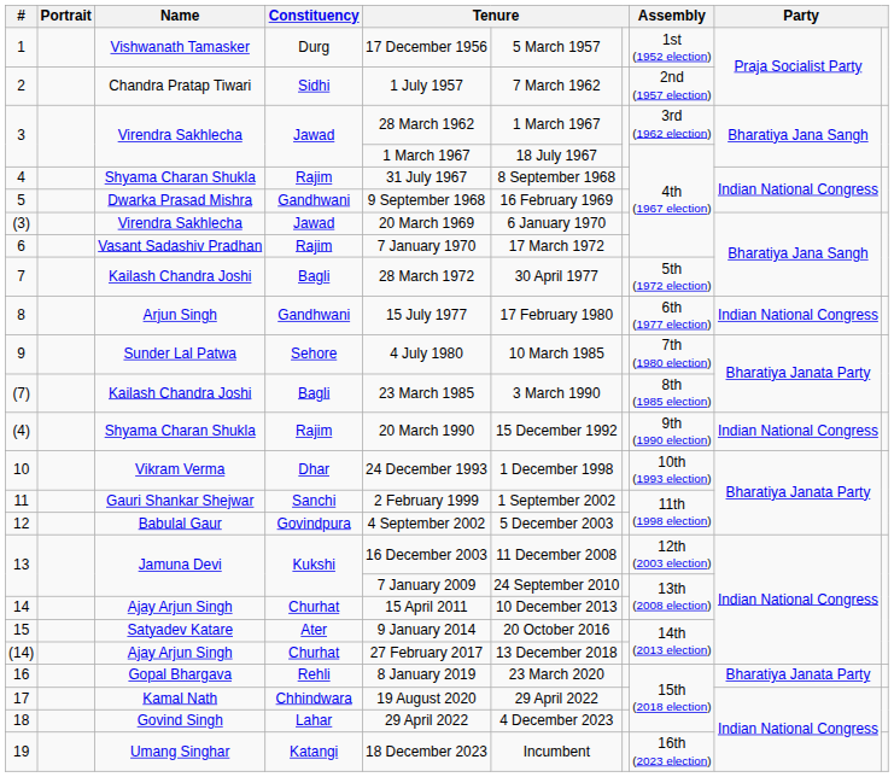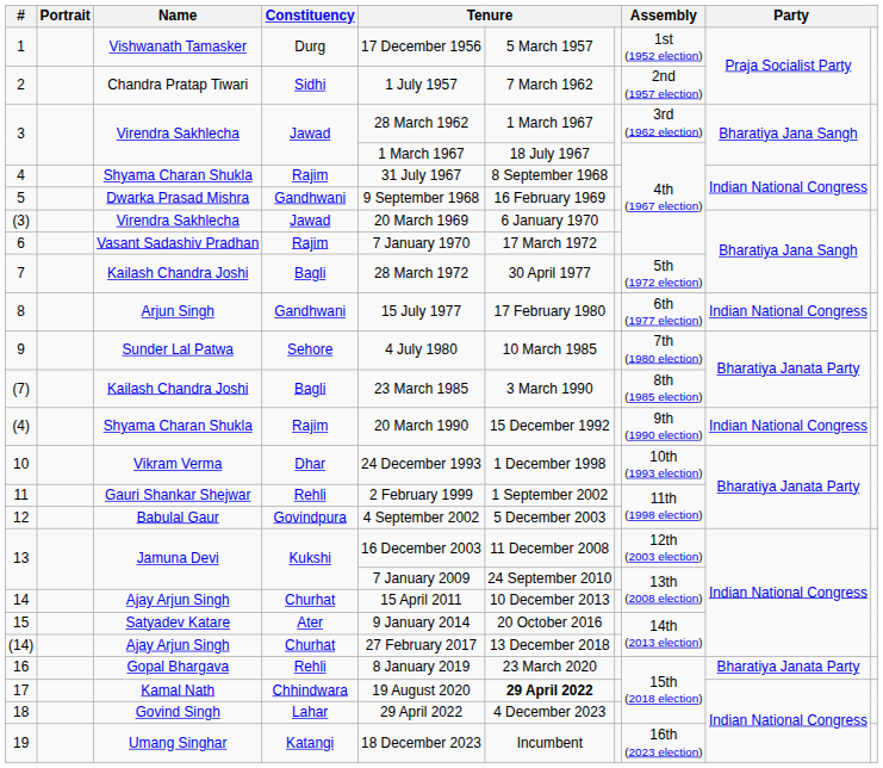11 | Constituency: Sanchi -> Rehli
17 | column 6: normal -> bold
